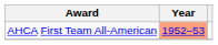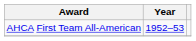row 2 | Year: lightsalmon background -> no background
